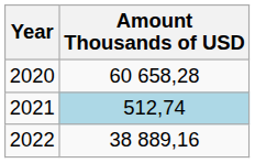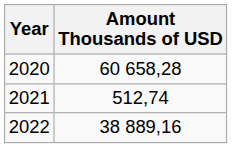2021 | Amount Thousands of USD: lightblue background -> no background
